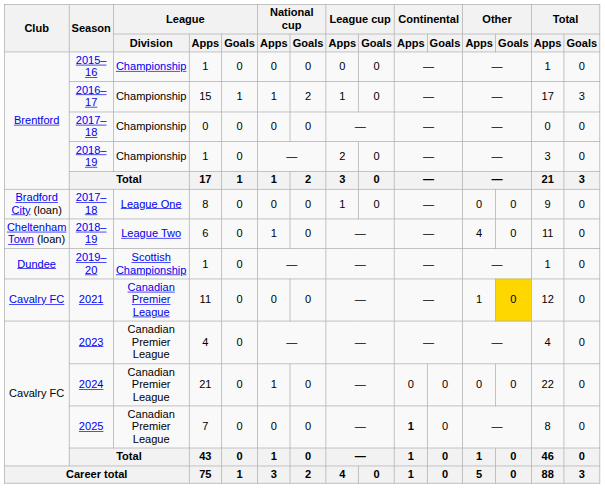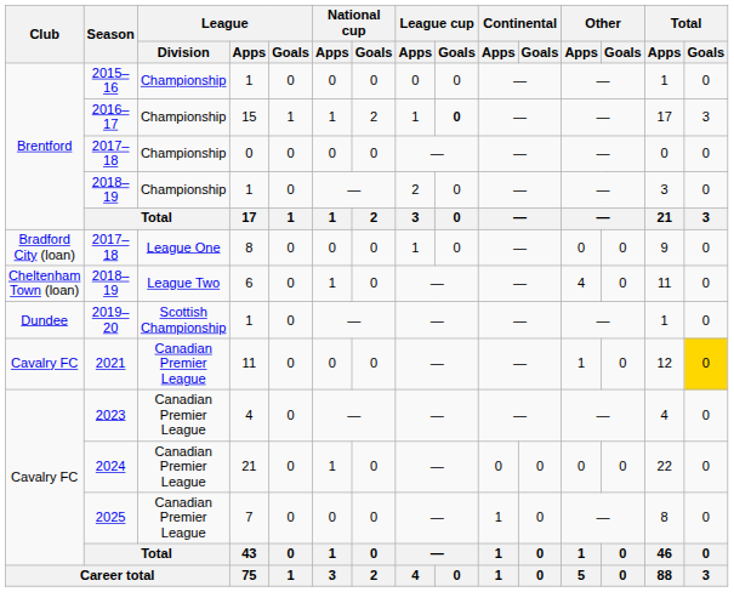2016–17 | League cup / Goals: normal -> bold
2021 | Other / Goals: gold background -> no background
2021 | Total / Goals: no background -> gold background
2025 | Continental / Apps: bold -> normal
